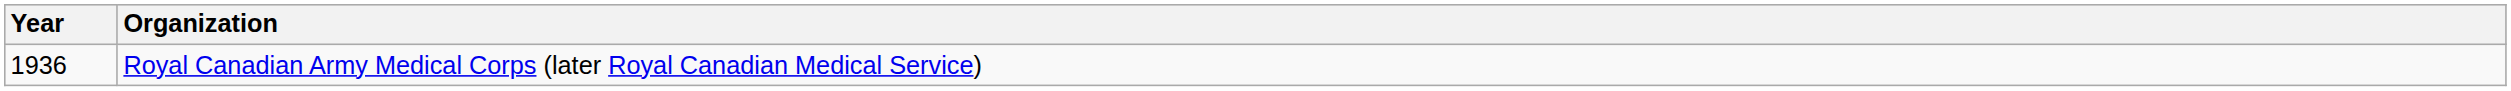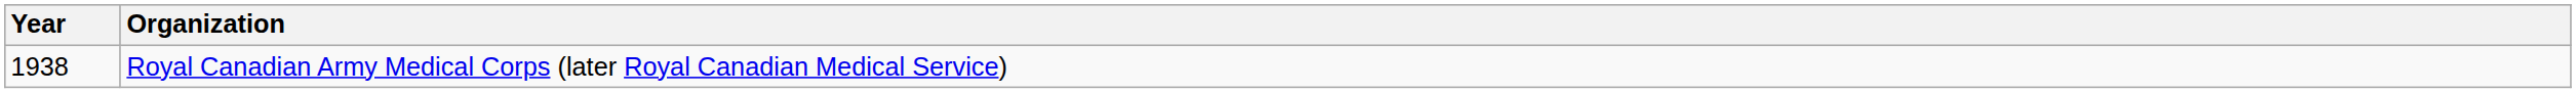row 2 | Year: 1936 -> 1938
